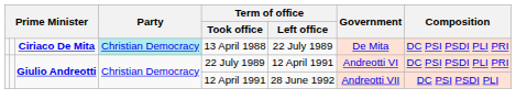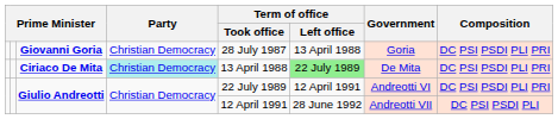+ row: Giovanni Goria | Christian Democracy | 28 July 1987 | 13 April 1988 | Goria | DC PSI PSDI PLI PRI
Ciriaco De Mita | Term of office / Left office: no background -> lightgreen background
